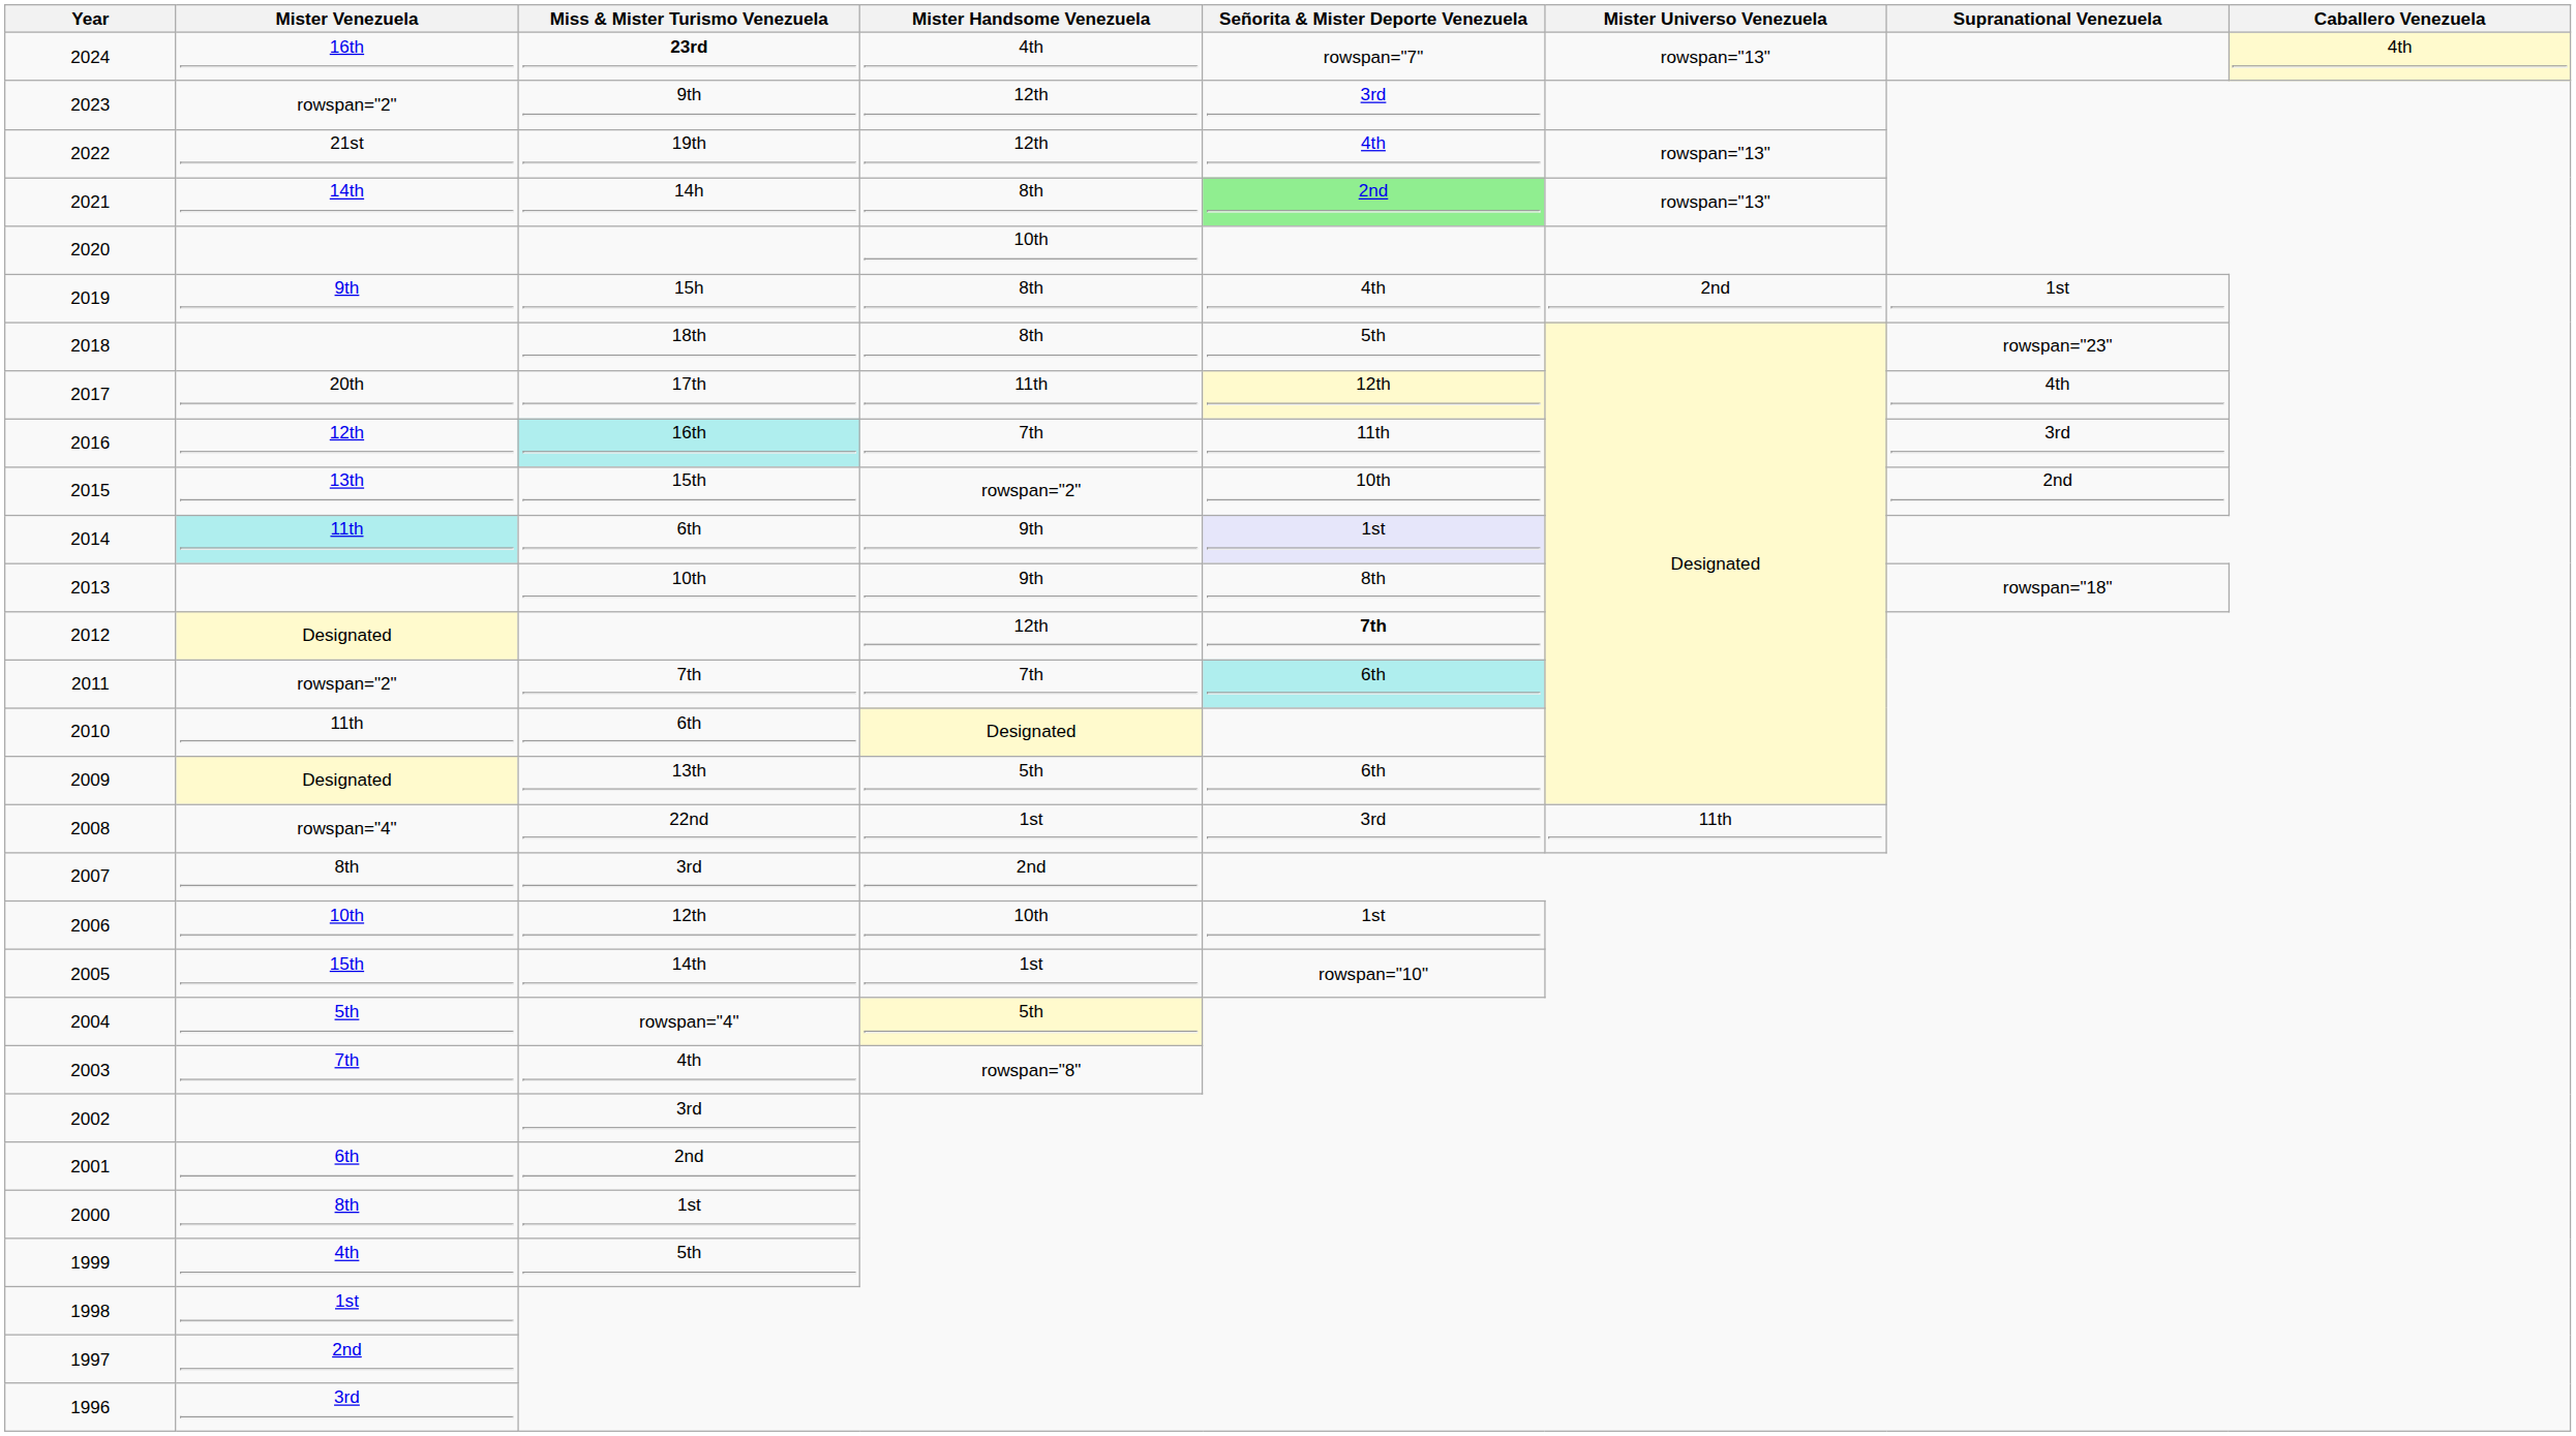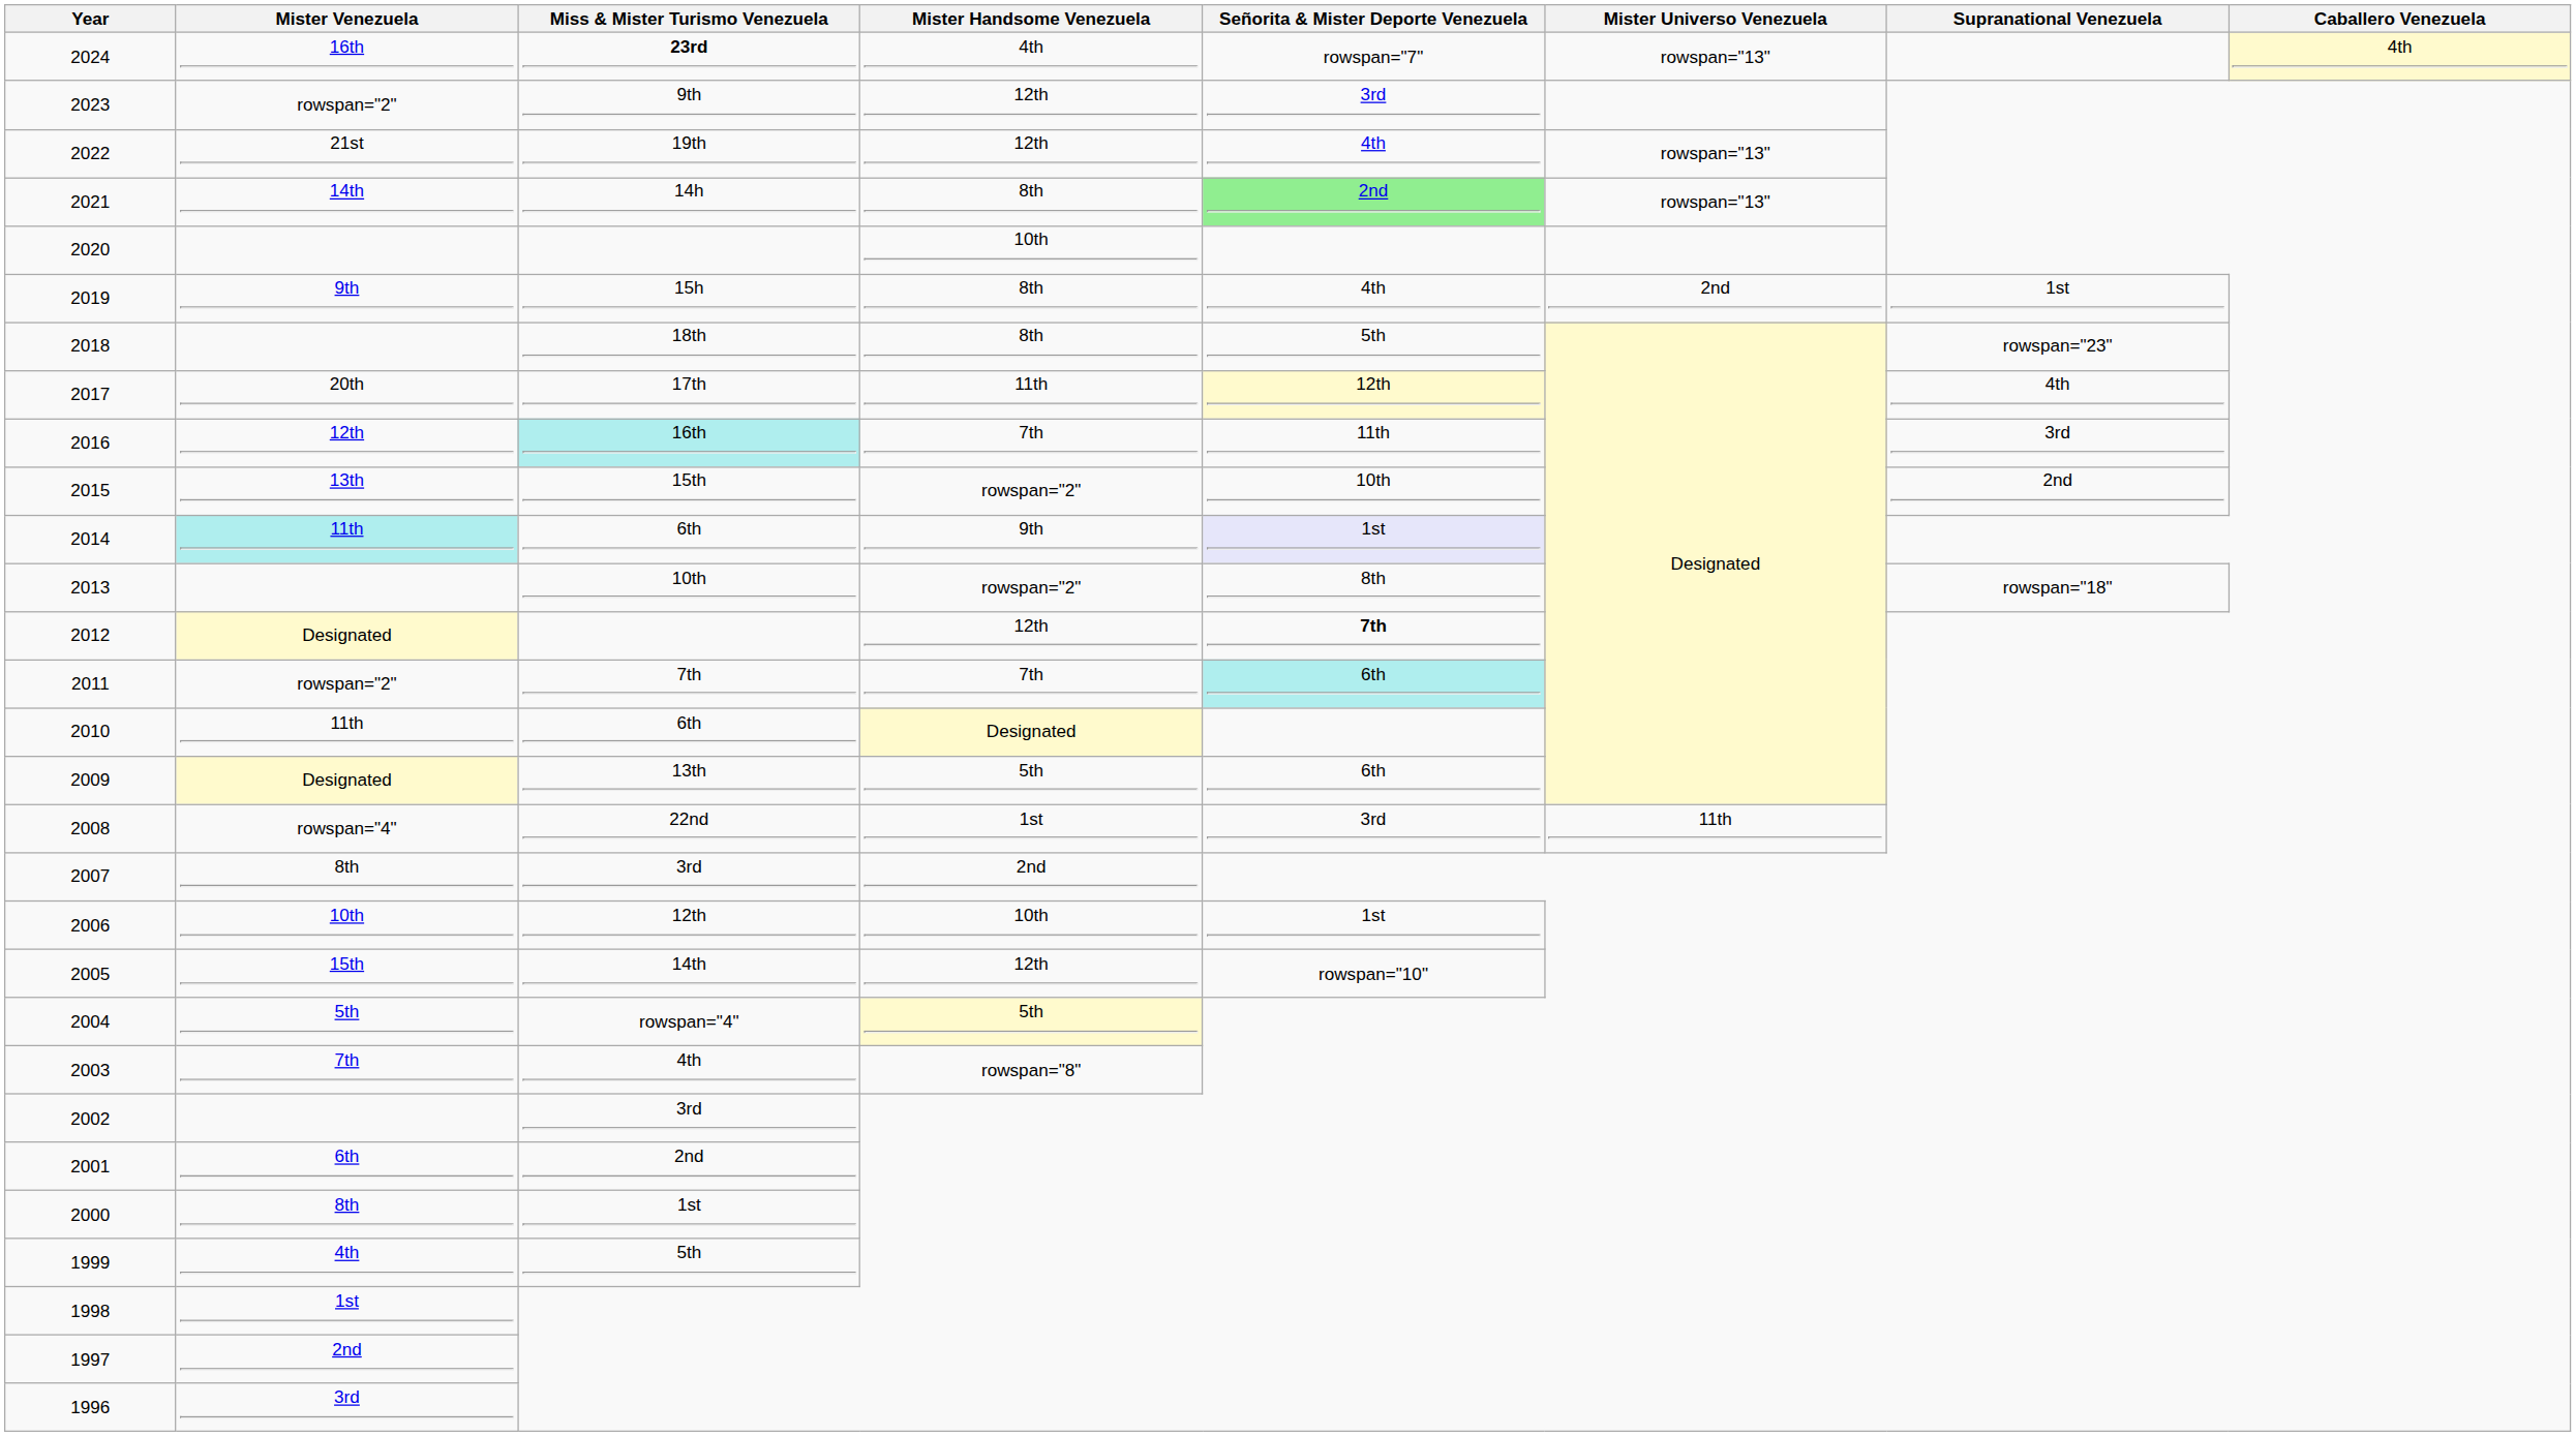2013 | Mister Handsome Venezuela: 9th -> rowspan="2"
2005 | Mister Handsome Venezuela: 1st -> 12th
